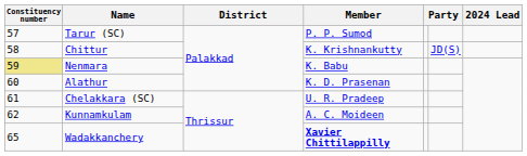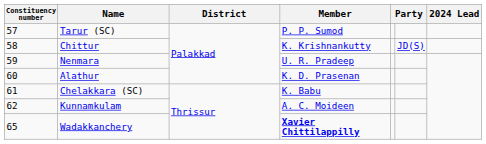Nenmara | Constituency number: khaki background -> no background
Nenmara | Member: K. Babu -> U. R. Pradeep
Chelakkara (SC) | Member: U. R. Pradeep -> K. Babu
